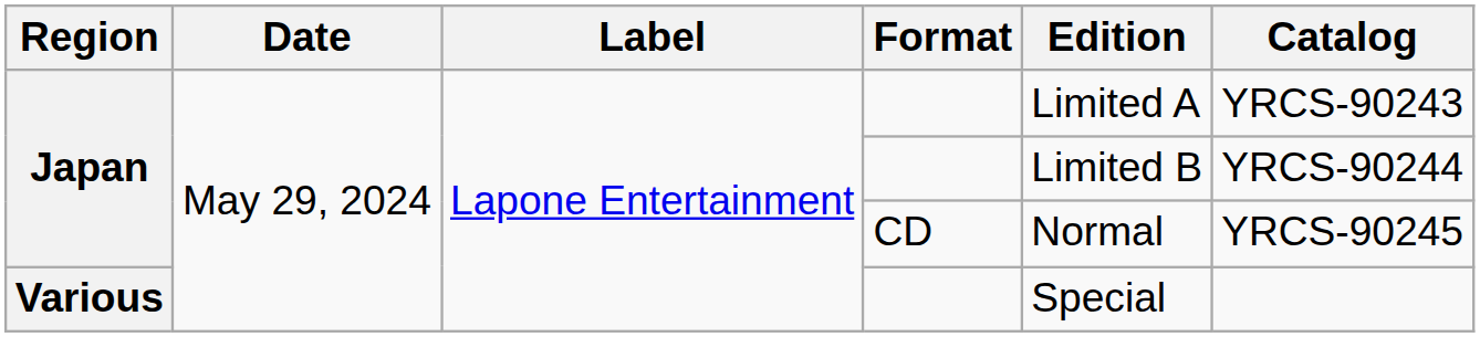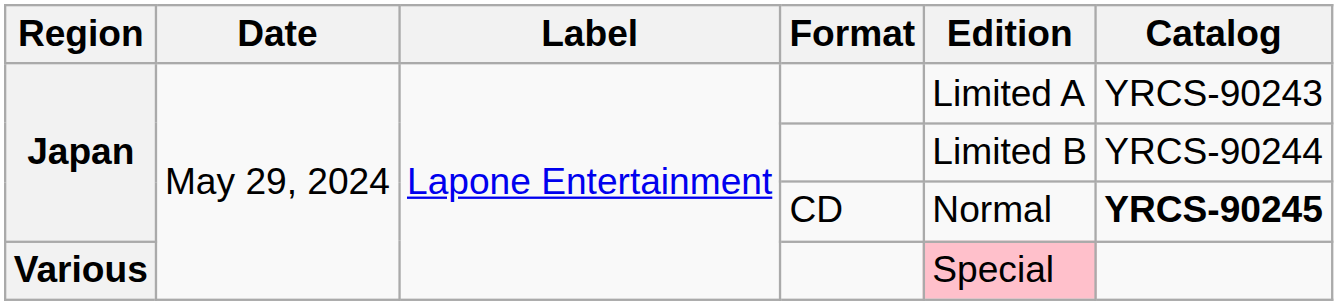Japan / CD | Catalog: normal -> bold
Various | Edition: no background -> pink background
